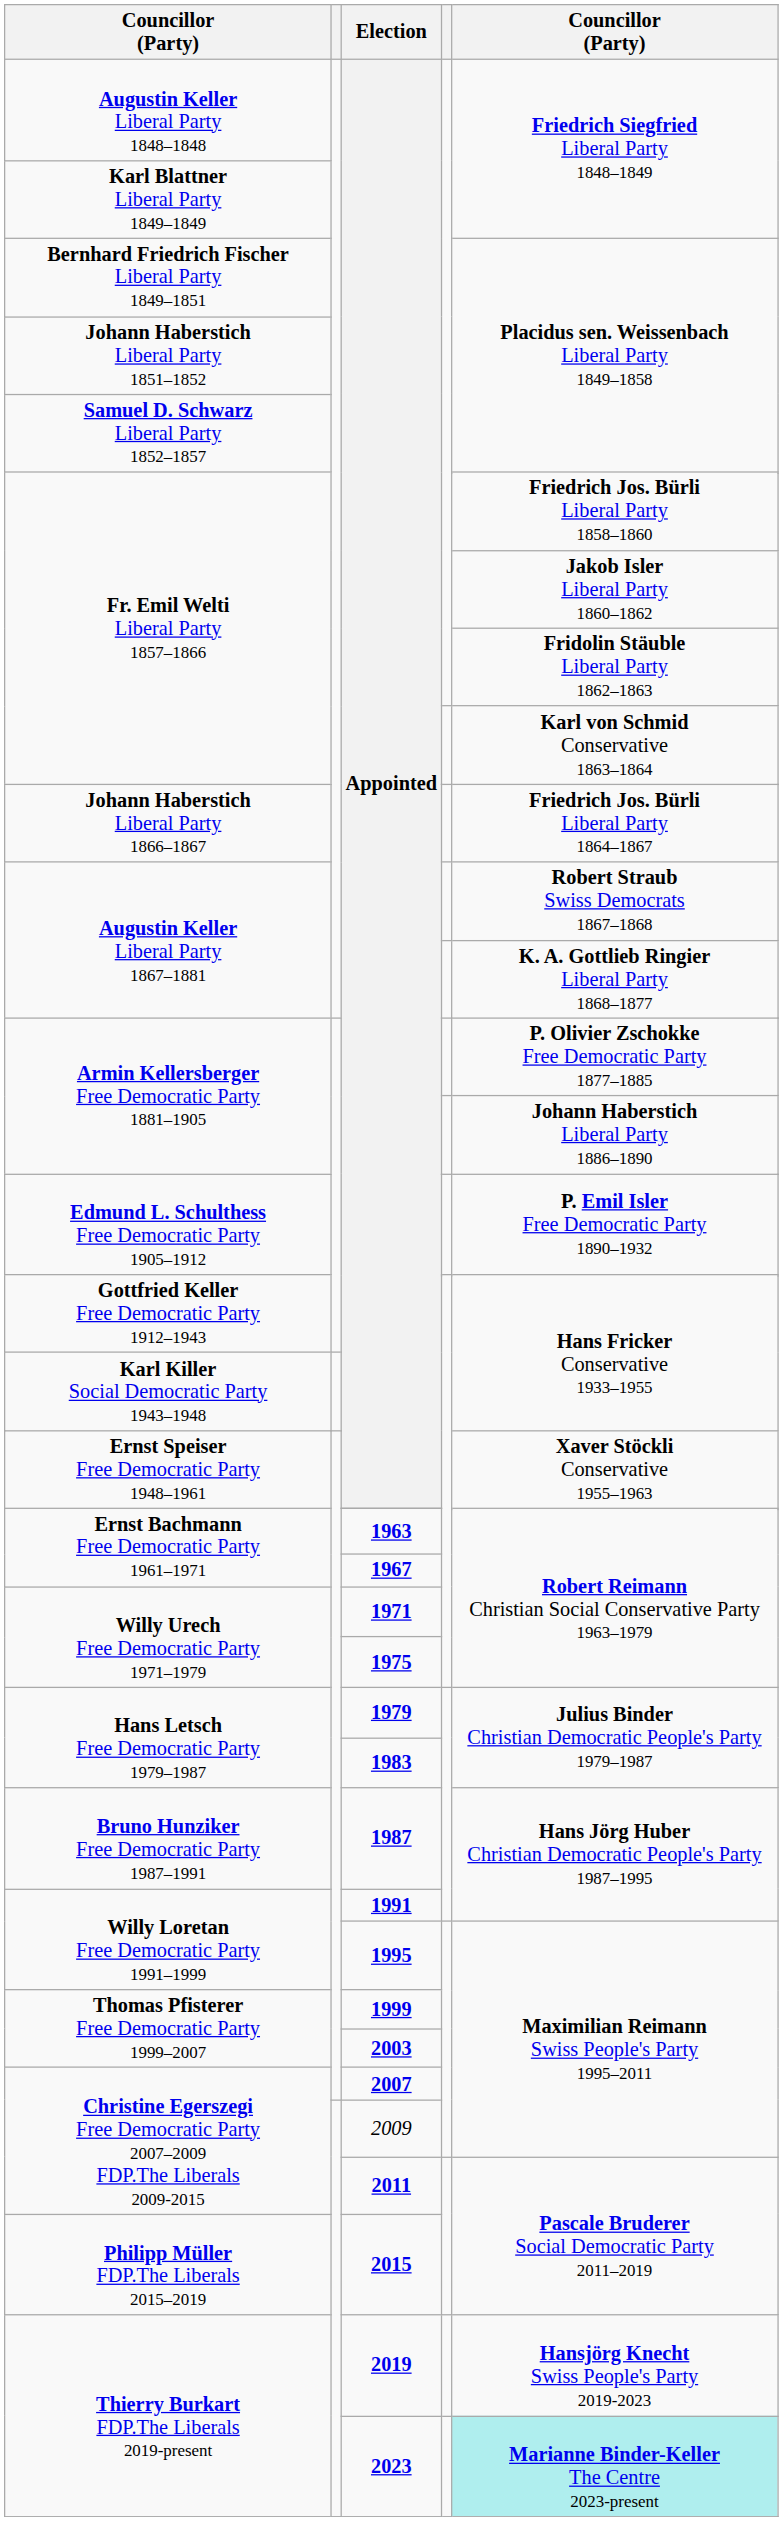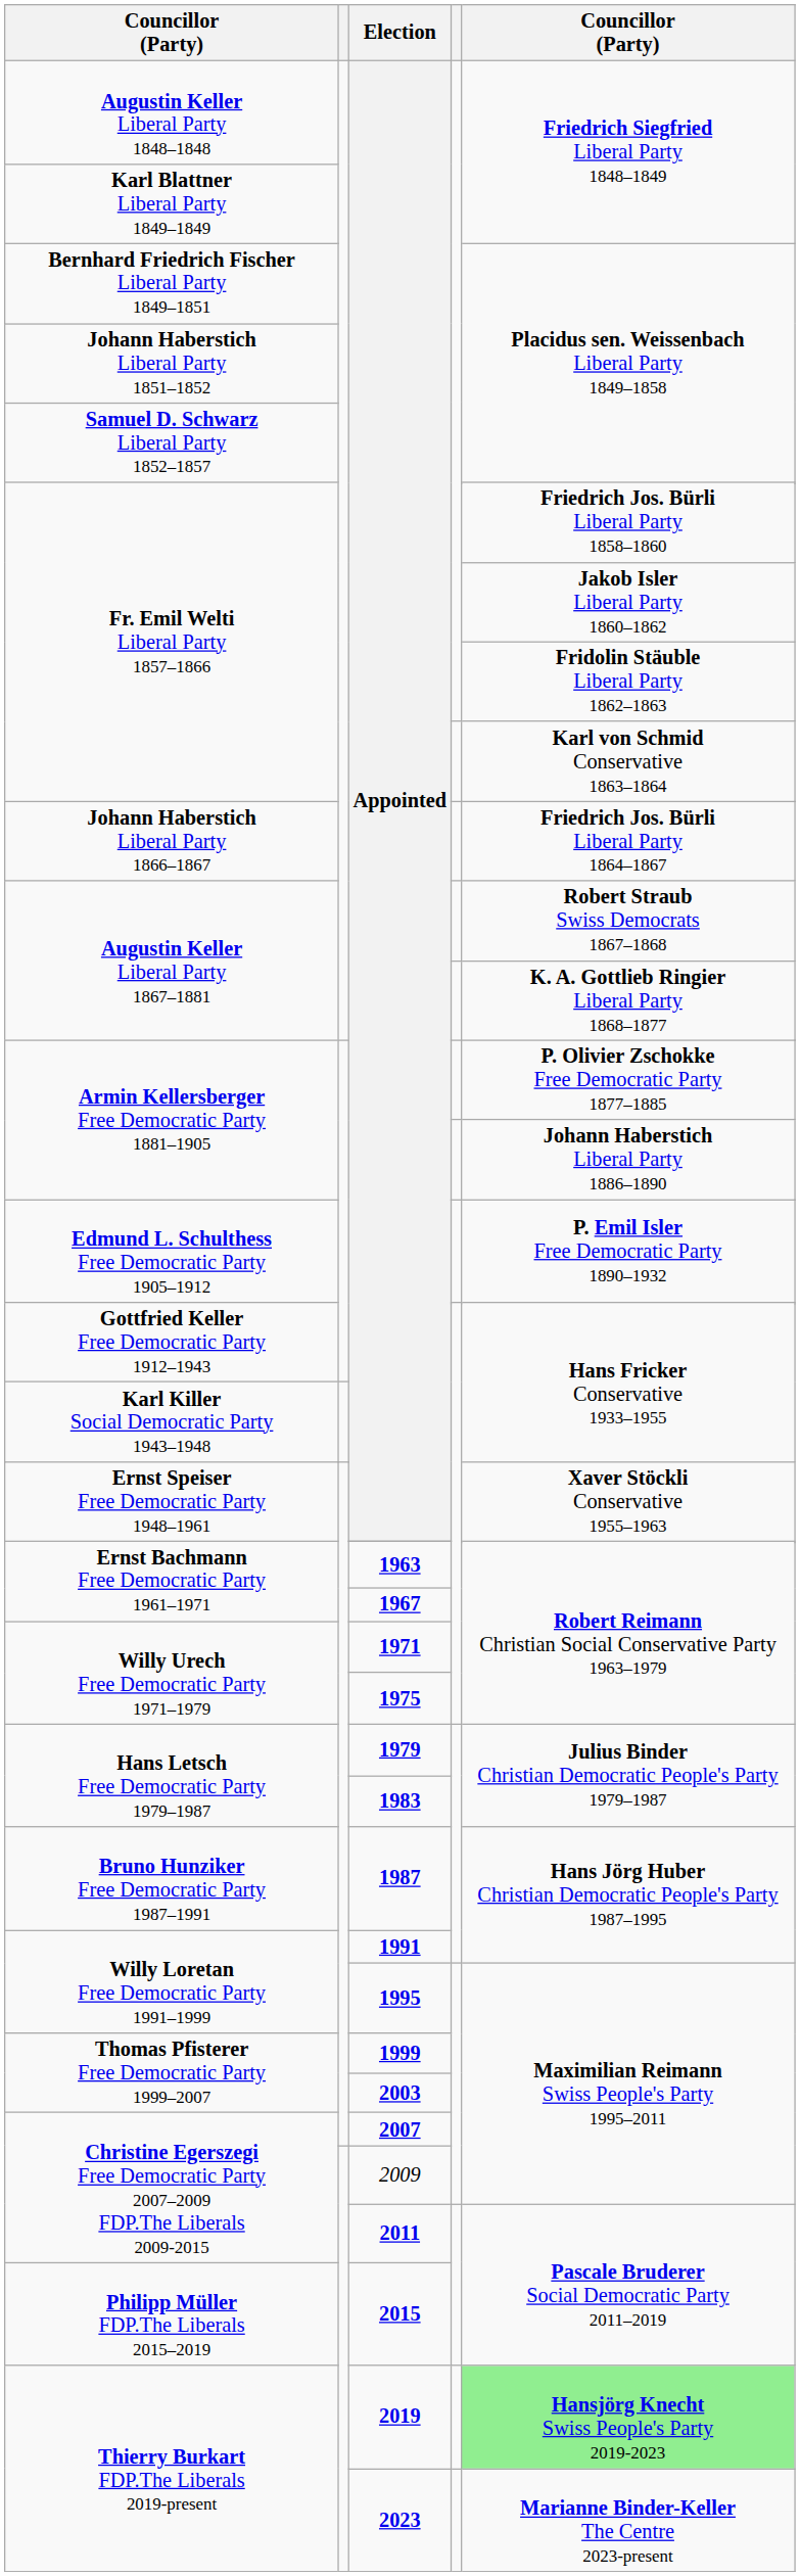Thierry Burkart FDP.The Liberals 2019-present / 2019 | column 5: no background -> lightgreen background
Thierry Burkart FDP.The Liberals 2019-present / 2023 | column 5: paleturquoise background -> no background
